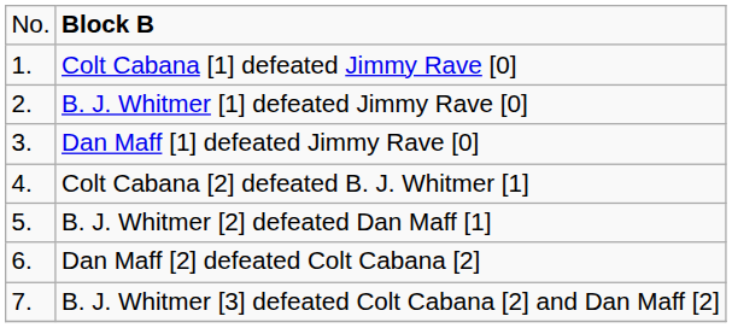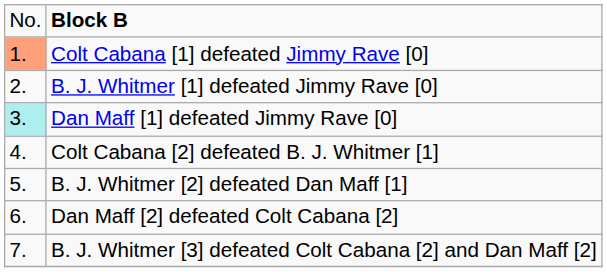Colt Cabana [1] defeated Jimmy Rave [0] | column 1: no background -> lightsalmon background
Dan Maff [1] defeated Jimmy Rave [0] | column 1: no background -> paleturquoise background
